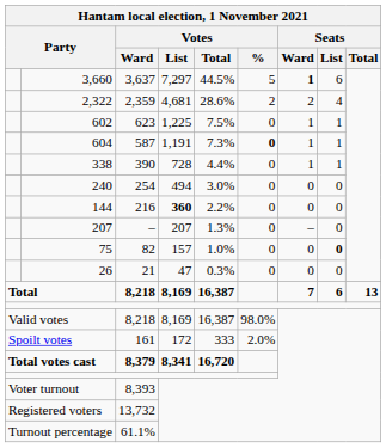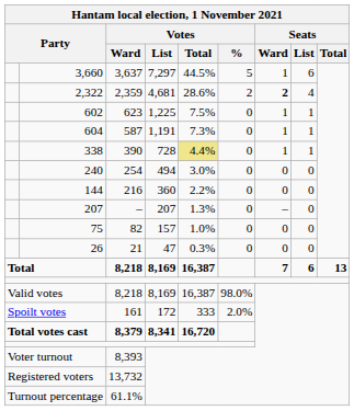3,660 | Seats / Ward: bold -> normal
2,322 | Seats / Ward: normal -> bold
604 | Votes / %: bold -> normal
338 | Votes / Total: no background -> khaki background
144 | Votes / List: bold -> normal
75 | Seats / List: bold -> normal
